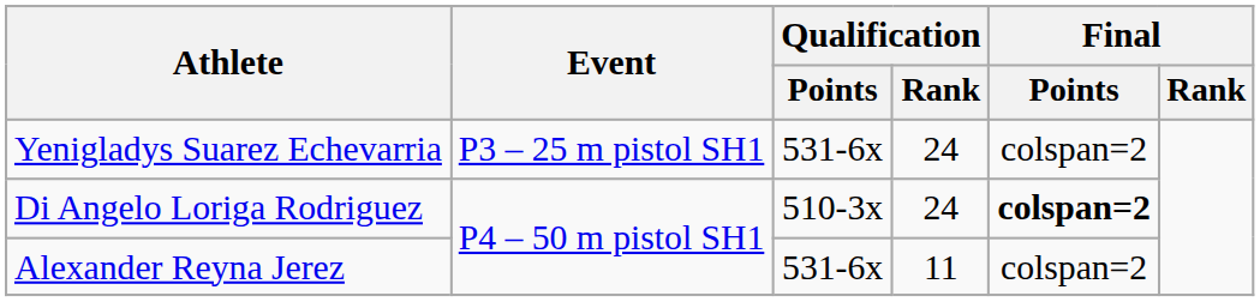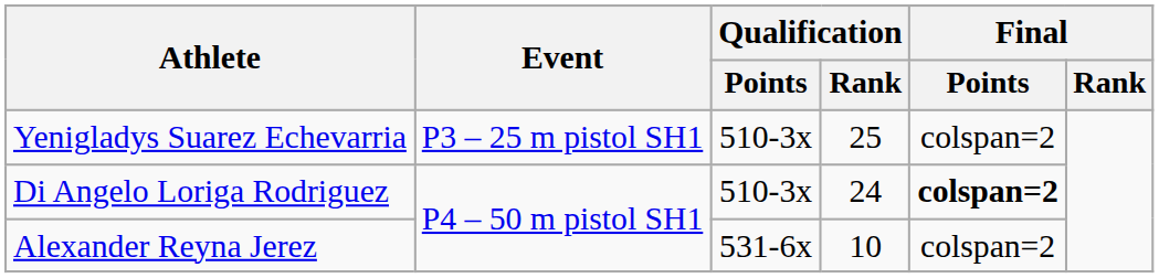Yenigladys Suarez Echevarria | Qualification / Points: 531-6x -> 510-3x
Yenigladys Suarez Echevarria | Qualification / Rank: 24 -> 25
Alexander Reyna Jerez | Qualification / Rank: 11 -> 10
